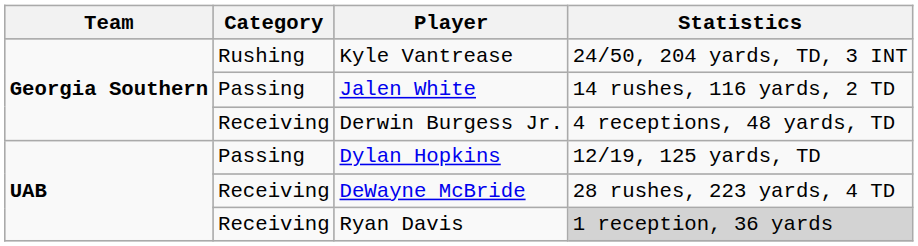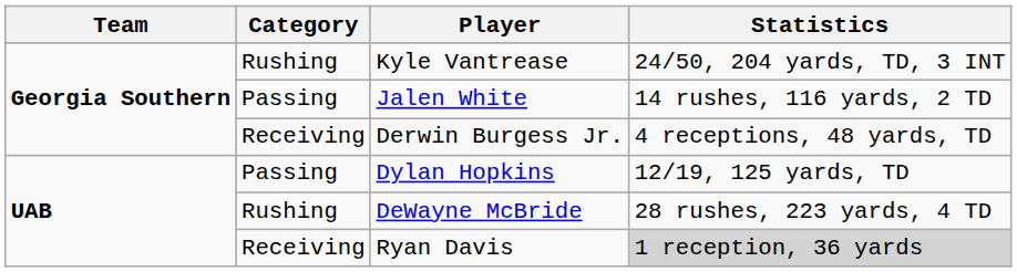DeWayne McBride | Category: Receiving -> Rushing
